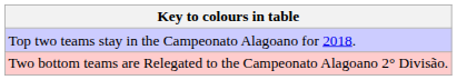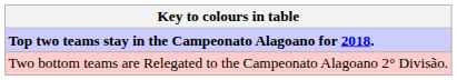row 2 | column 1: normal -> bold
